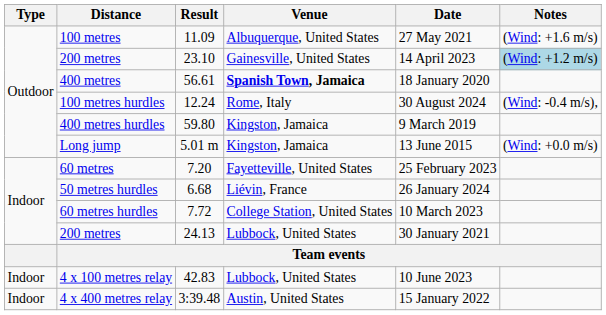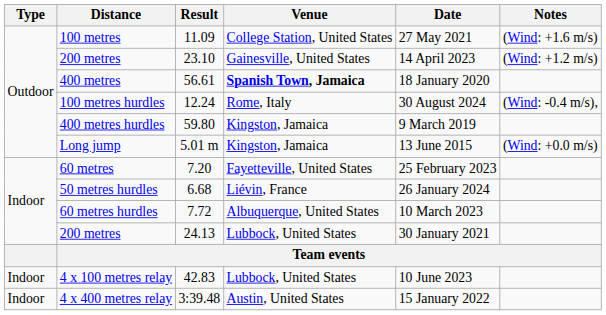100 metres | Venue: Albuquerque, United States -> College Station, United States
200 metres / 23.10 | Notes: lightblue background -> no background
60 metres hurdles | Venue: College Station, United States -> Albuquerque, United States
